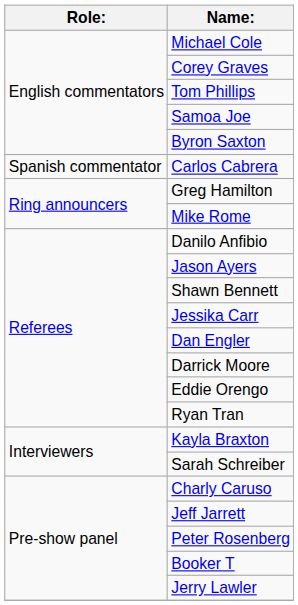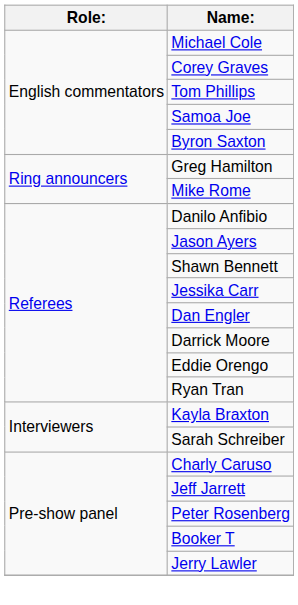- row: Spanish commentator | Carlos Cabrera
